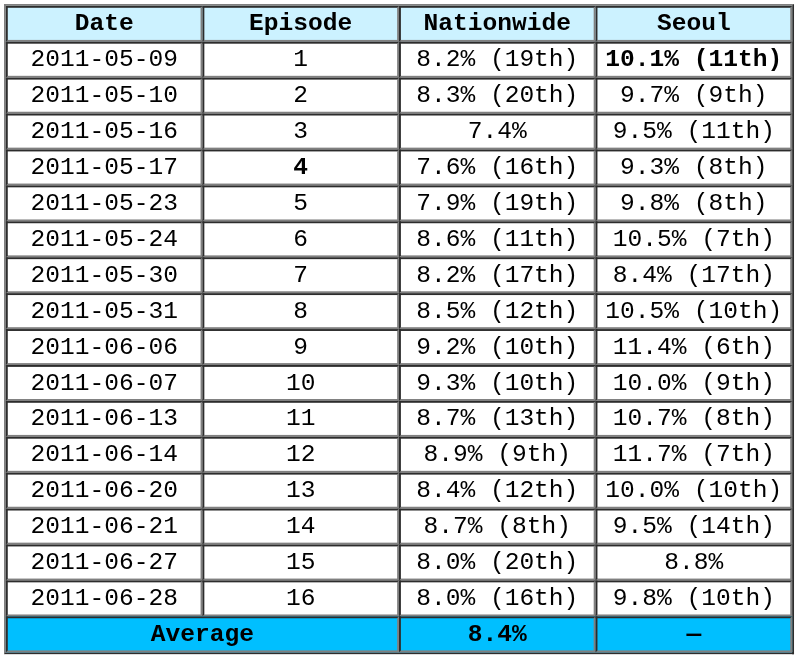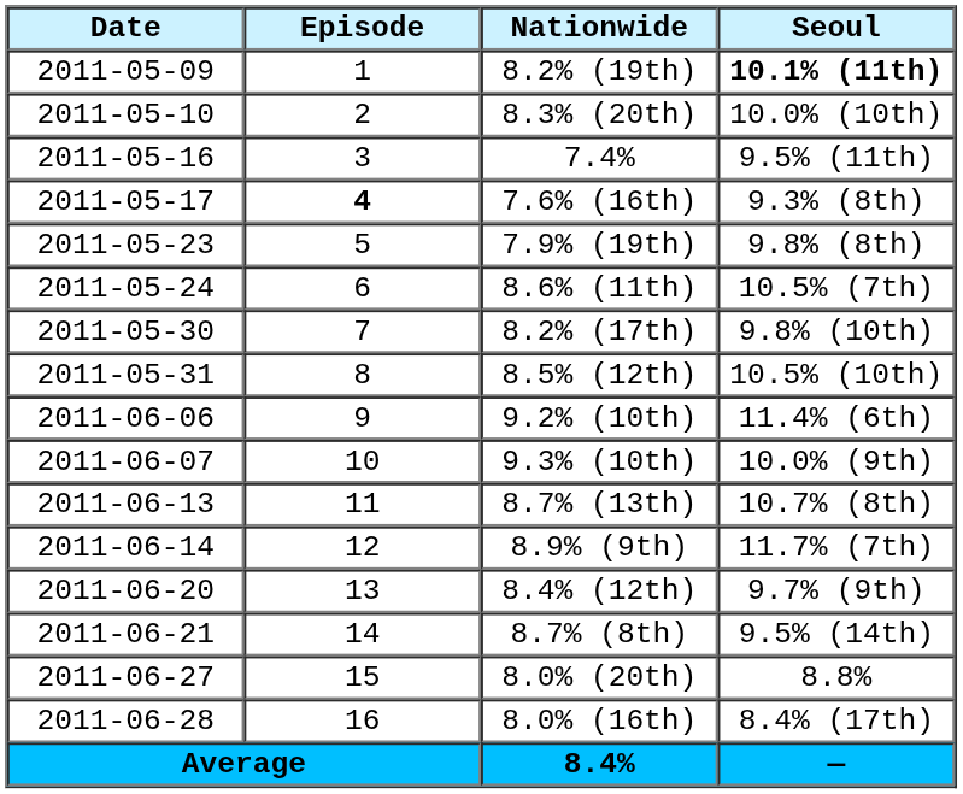8.3% (20th) | Seoul: 9.7% (9th) -> 10.0% (10th)
8.2% (17th) | Seoul: 8.4% (17th) -> 9.8% (10th)
8.4% (12th) | Seoul: 10.0% (10th) -> 9.7% (9th)
8.0% (16th) | Seoul: 9.8% (10th) -> 8.4% (17th)
